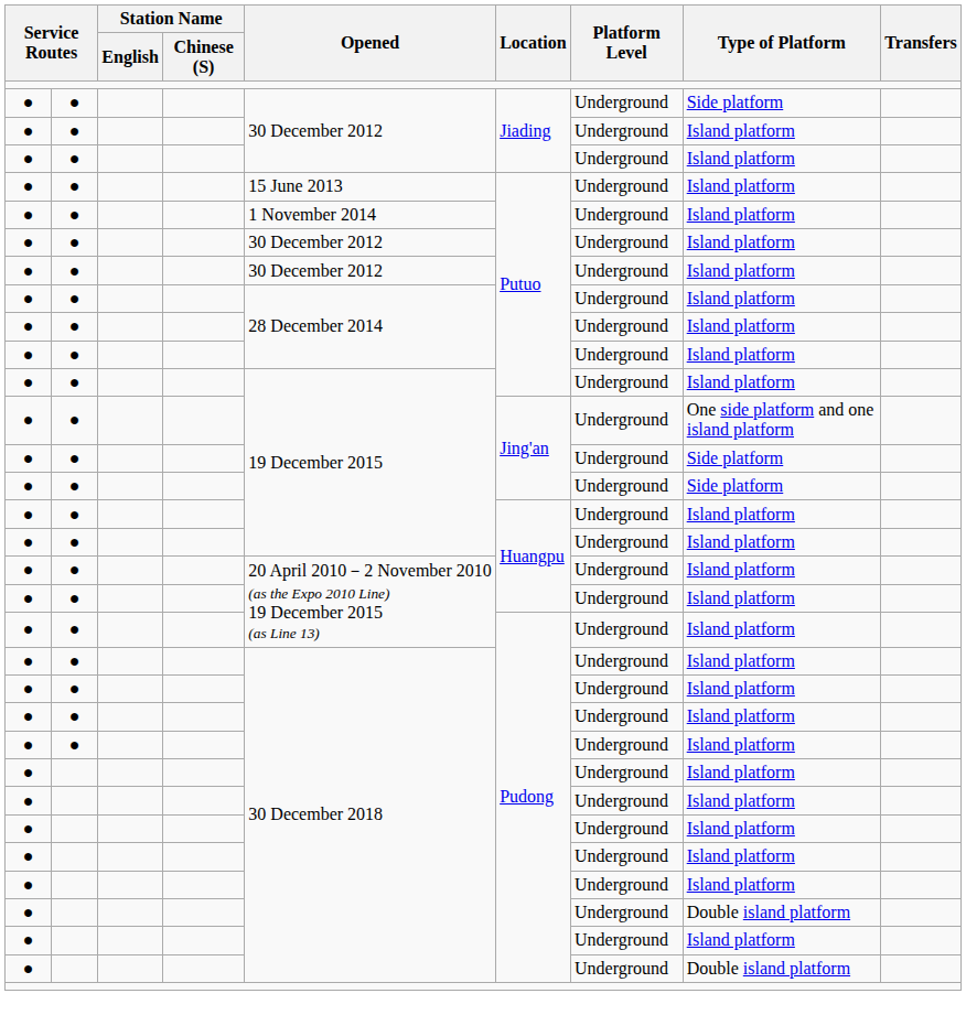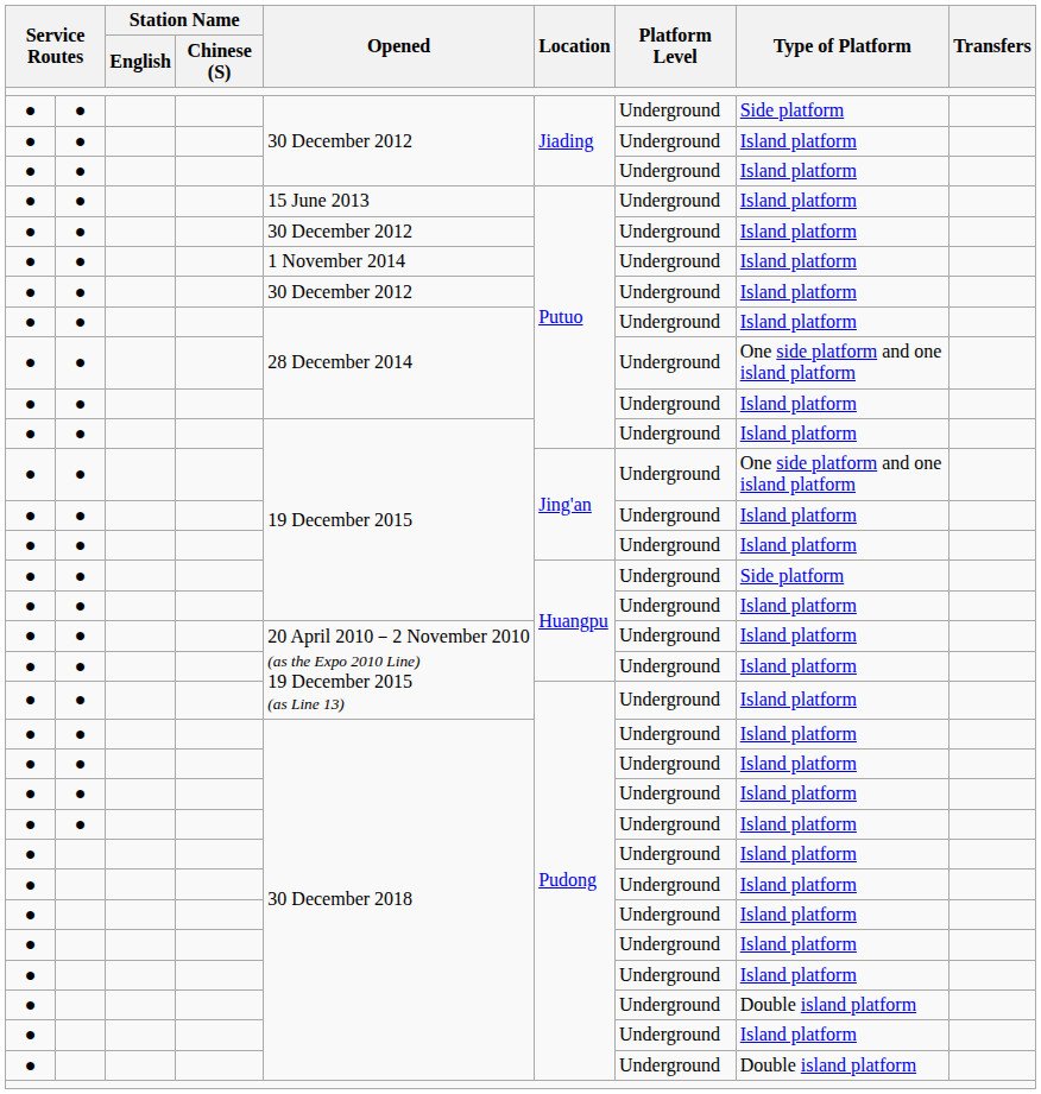row 8 | Opened: 1 November 2014 -> 30 December 2012
row 9 | Opened: 30 December 2012 -> 1 November 2014
row 12 | Type of Platform: Island platform -> One side platform and one island platform
row 16 | Type of Platform: Side platform -> Island platform
row 17 | Type of Platform: Side platform -> Island platform
row 18 | Type of Platform: Island platform -> Side platform
